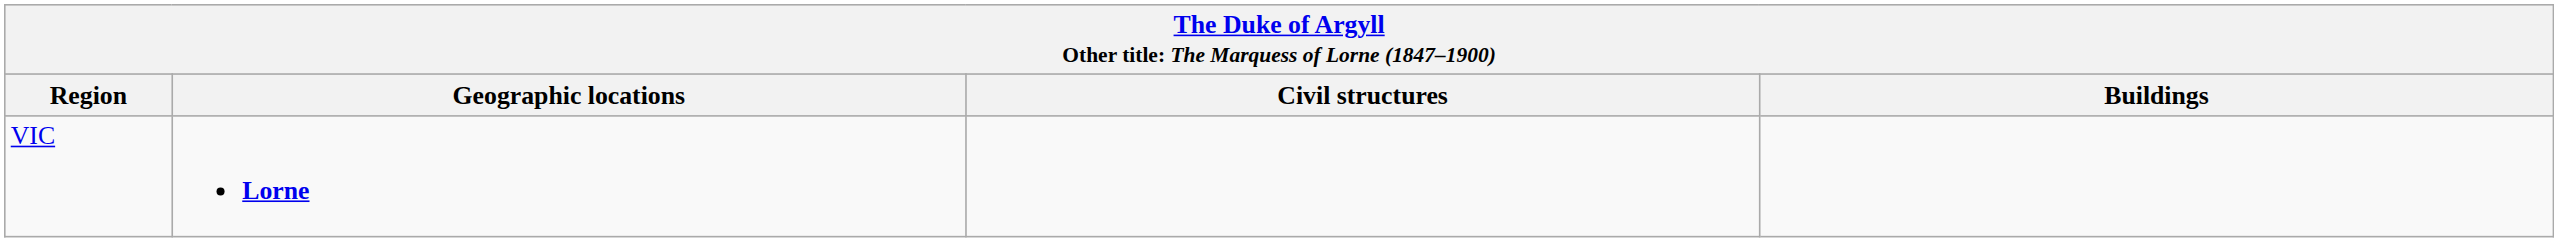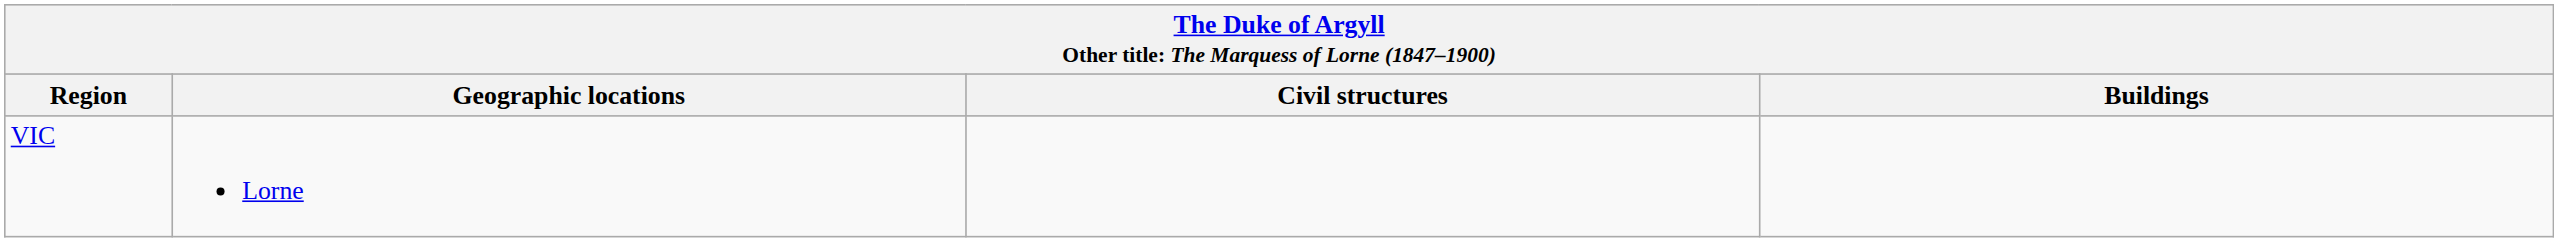VIC | Geographic locations: bold -> normal
